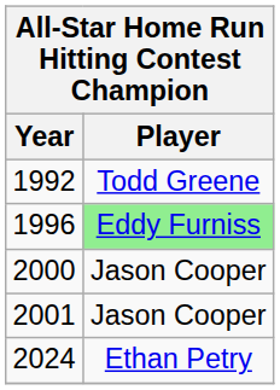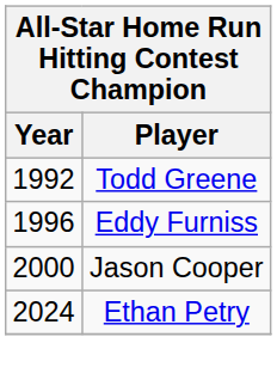1996 | Player: lightgreen background -> no background
- row: 2001 | Jason Cooper
